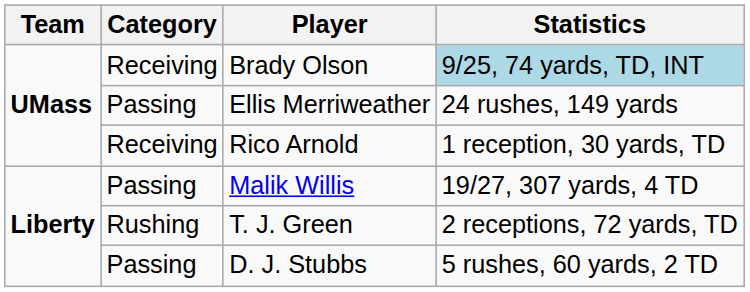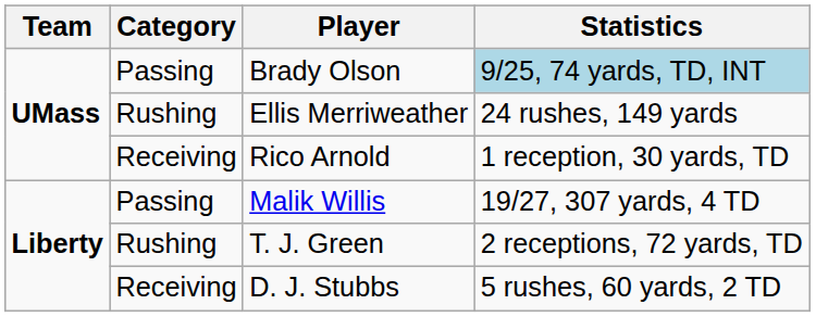Brady Olson | Category: Receiving -> Passing
Ellis Merriweather | Category: Passing -> Rushing
D. J. Stubbs | Category: Passing -> Receiving
